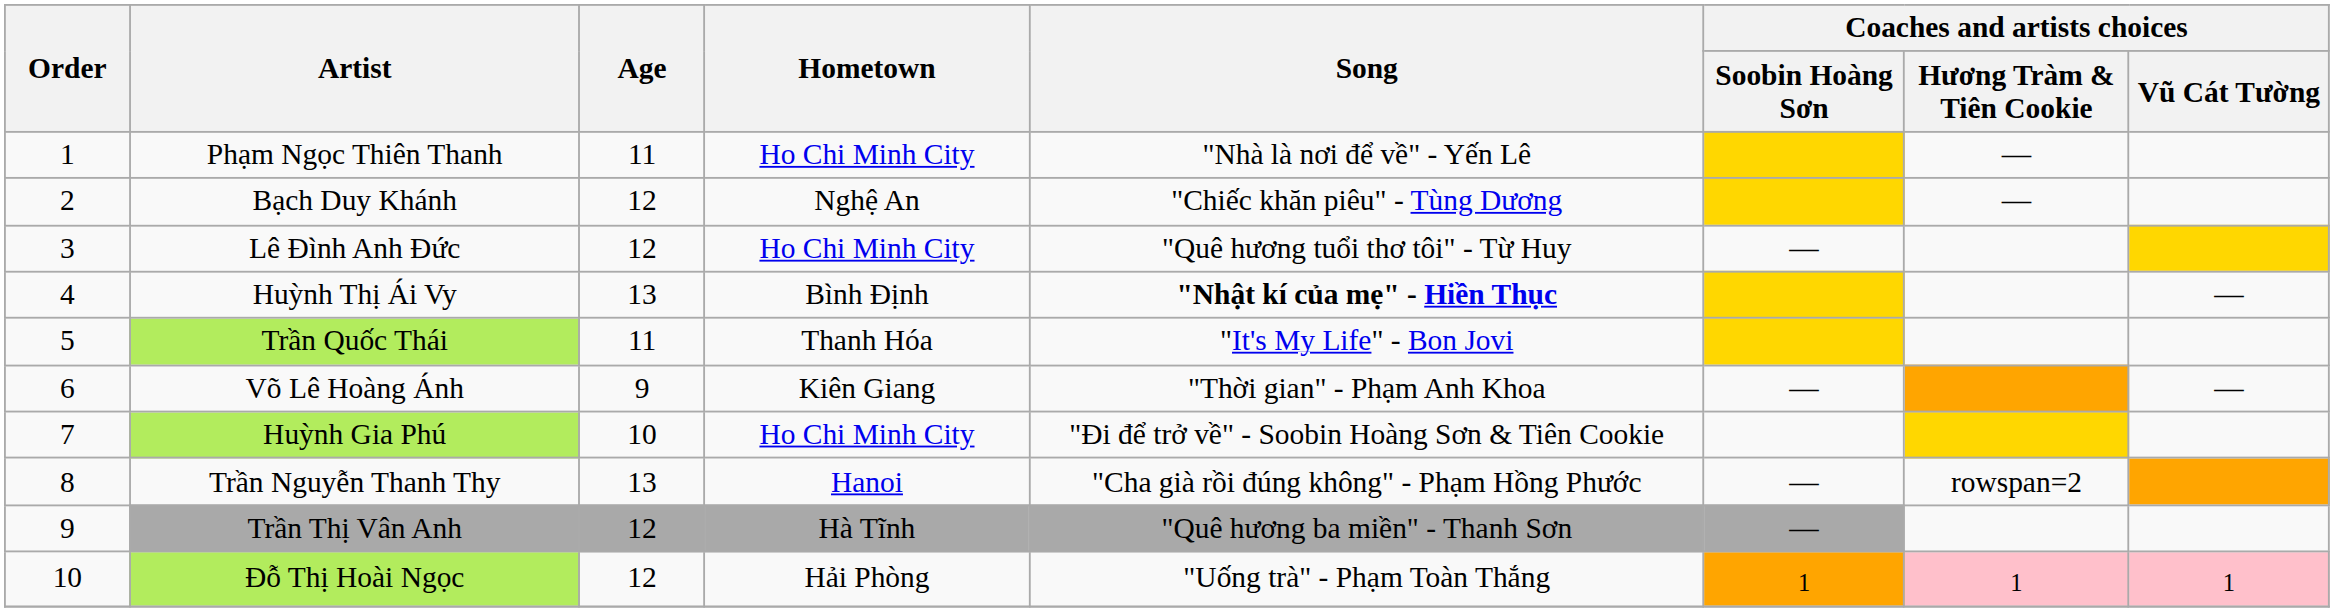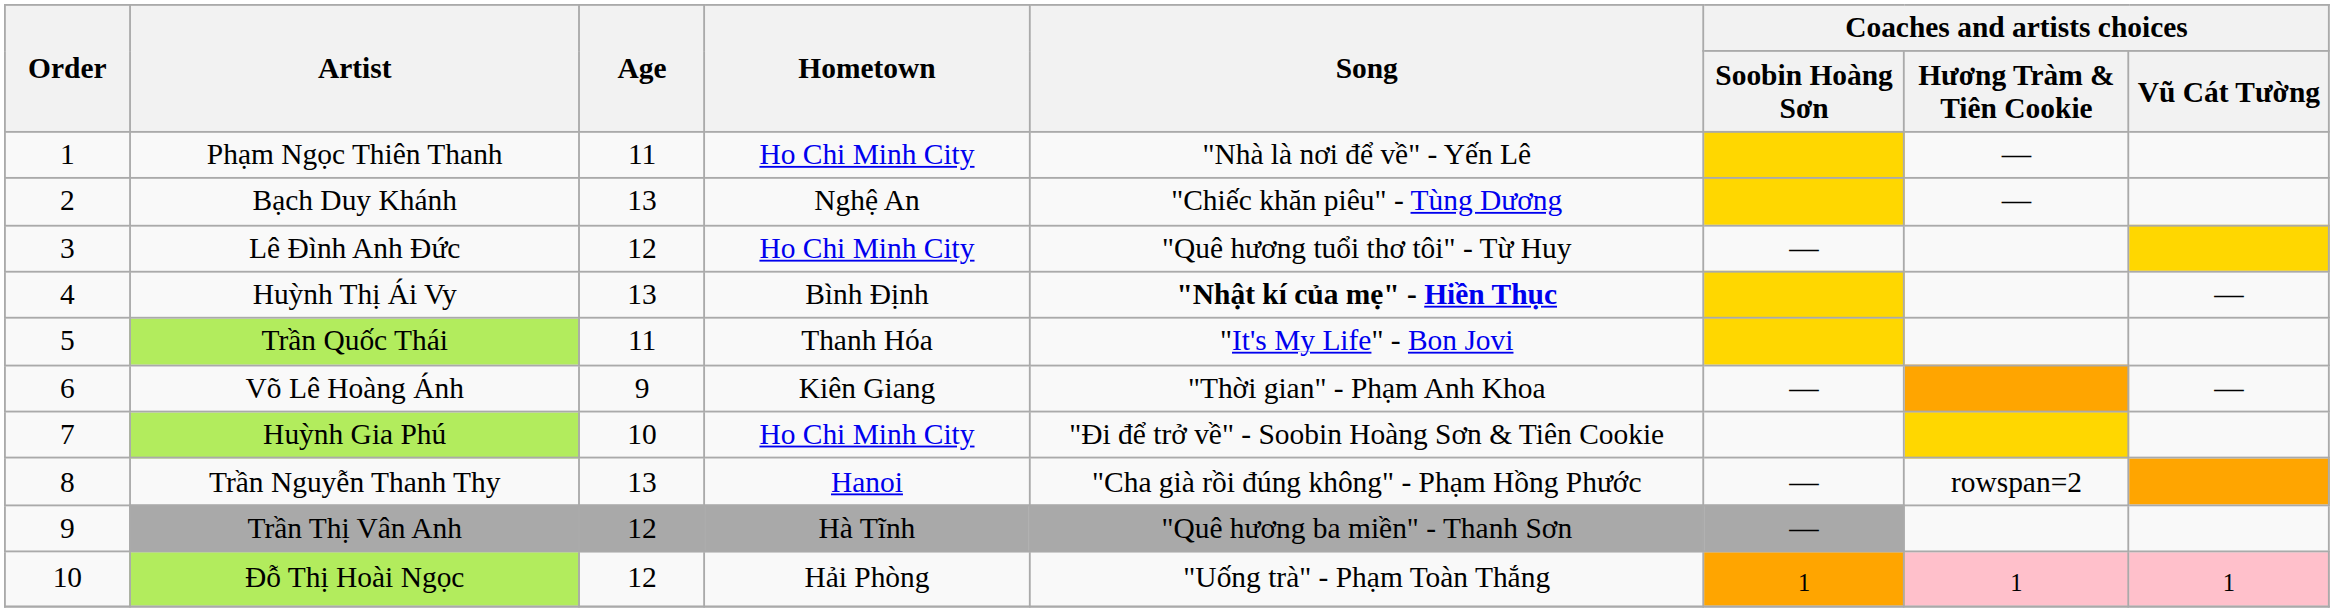Bạch Duy Khánh | Age: 12 -> 13
